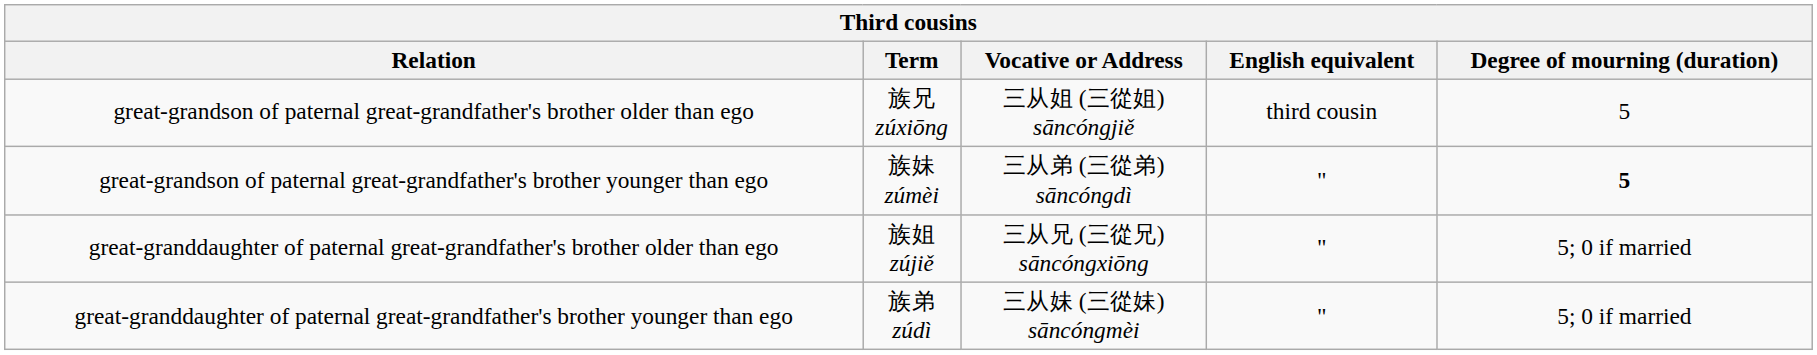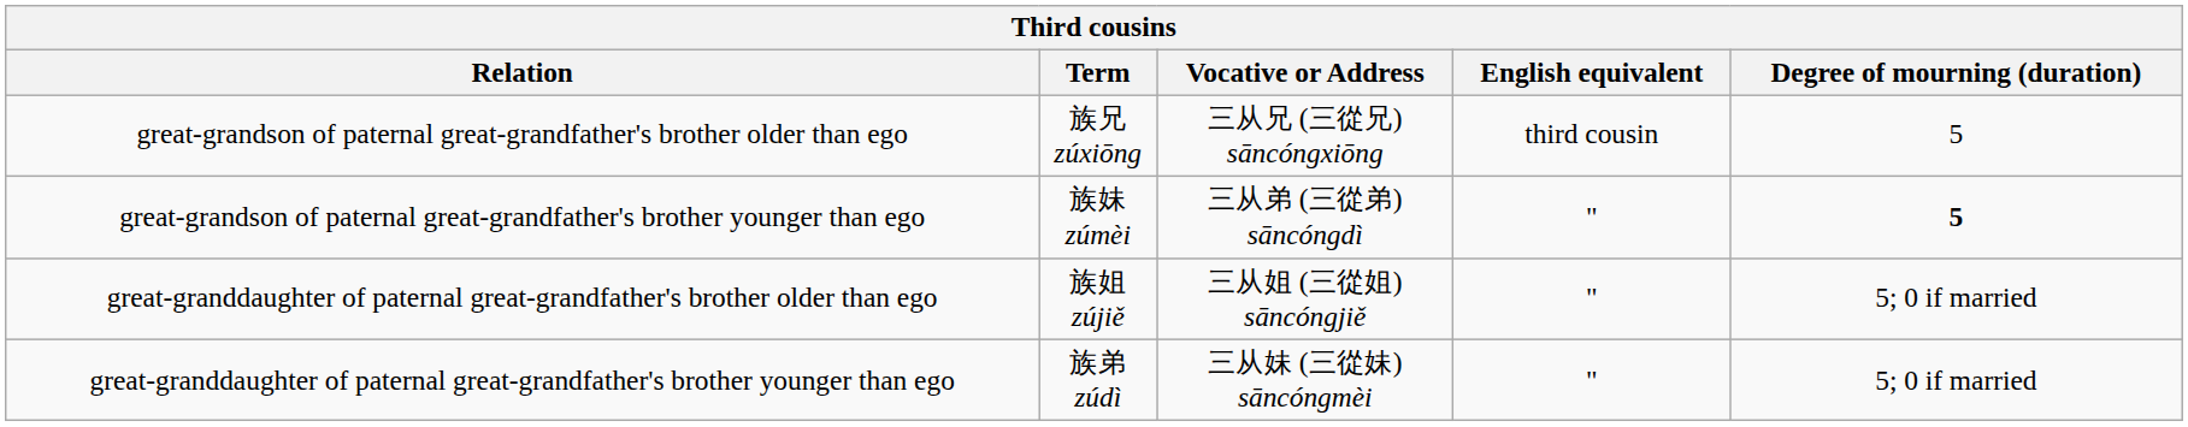row 3 | Vocative or Address: 三从姐 (三從姐) sāncóngjiě -> 三从兄 (三從兄) sāncóngxiōng
row 5 | Vocative or Address: 三从兄 (三從兄) sāncóngxiōng -> 三从姐 (三從姐) sāncóngjiě
